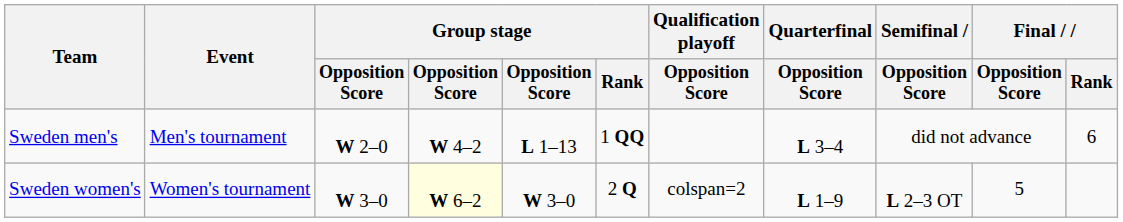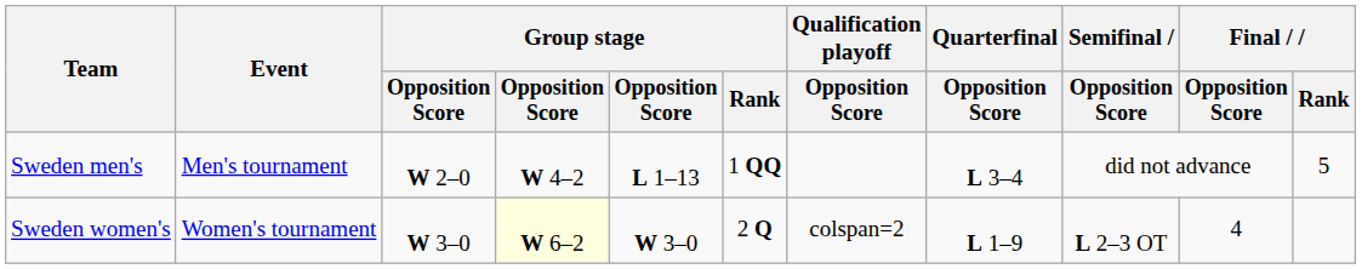Sweden men's | Final / Rank: 6 -> 5
Sweden women's | Final / Opposition Score: 5 -> 4
